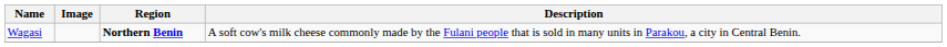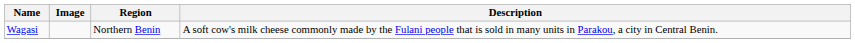Wagasi | Region: bold -> normal
